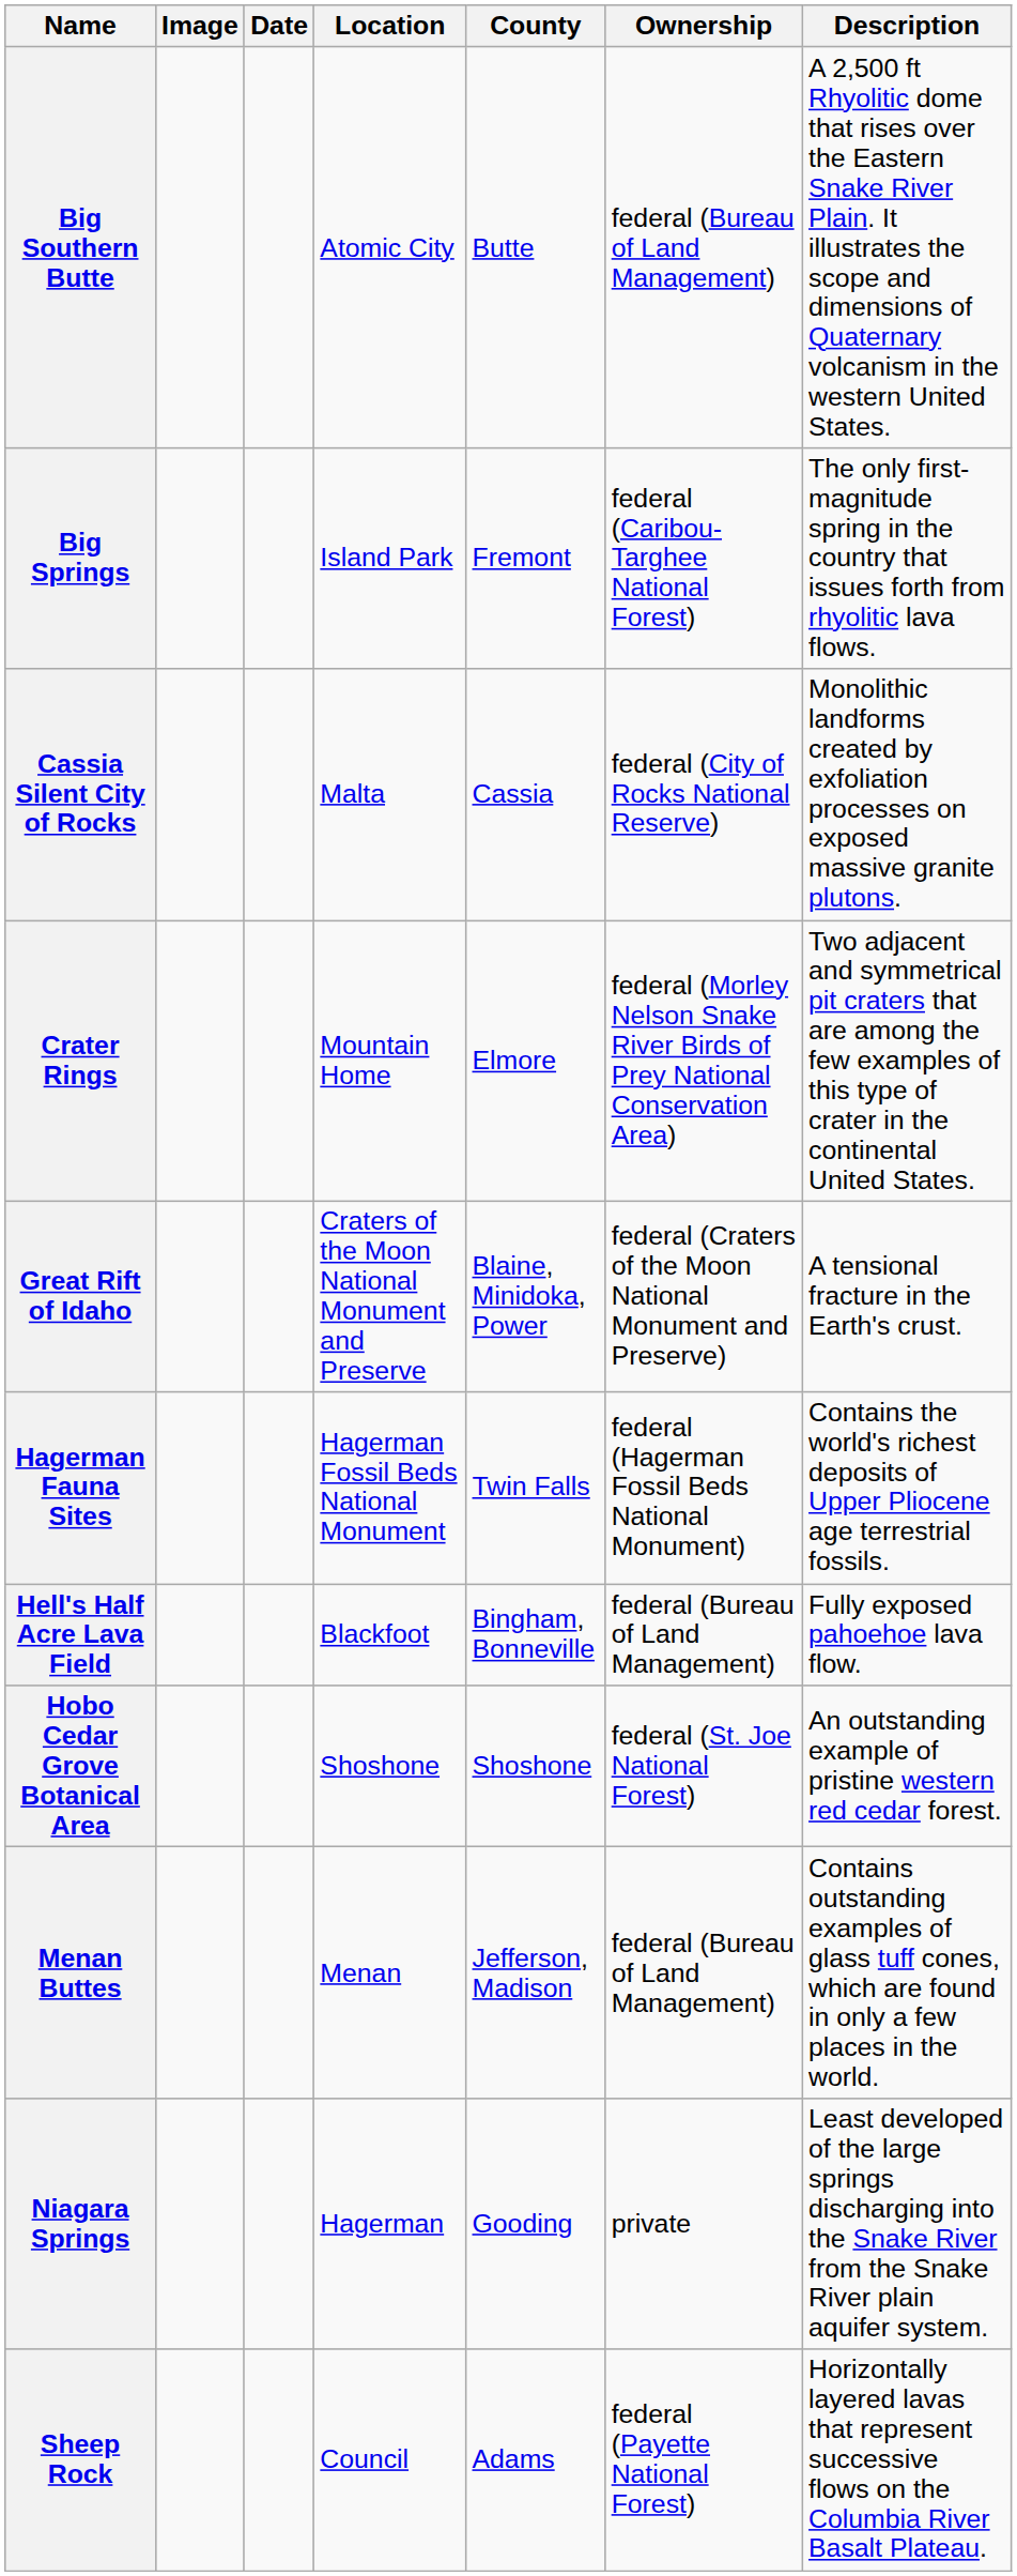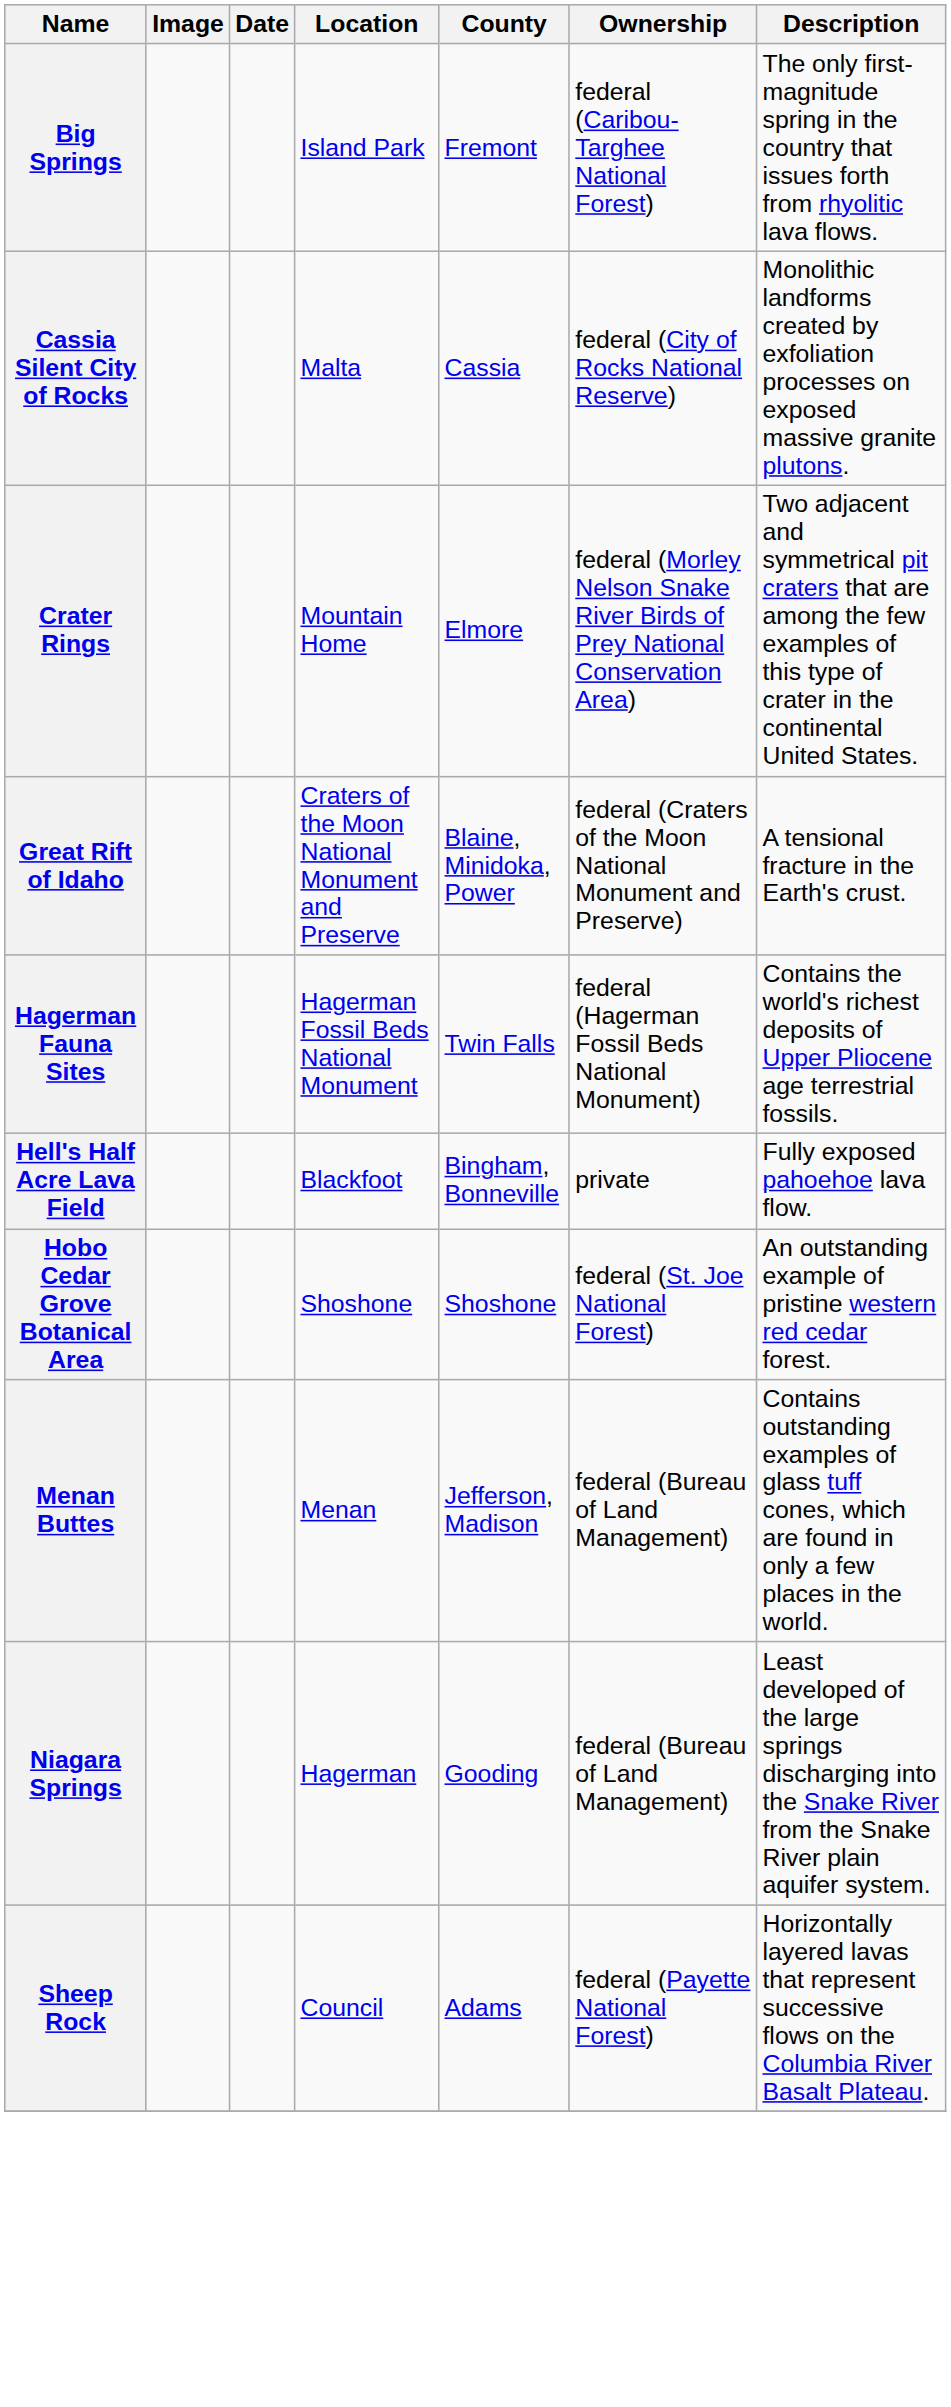- row: Big Southern Butte | Atomic City | Butte | federal (Bureau of Land Management) | A 2,500 ft Rhyolitic dome that rises over the Eastern Snake River Plain. It illustrates the scope and dimensions of Quaternary volcanism in the western United States.
Hell's Half Acre Lava Field | Ownership: federal (Bureau of Land Management) -> private
Niagara Springs | Ownership: private -> federal (Bureau of Land Management)
